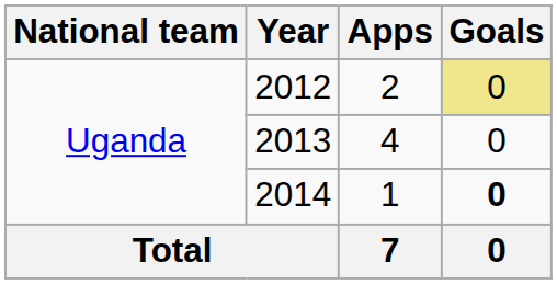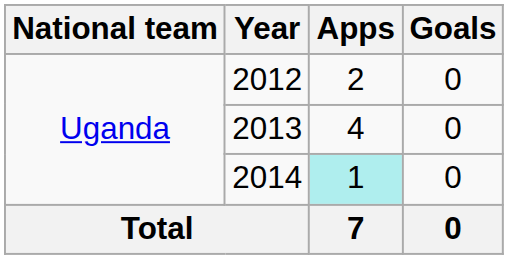2012 | Goals: khaki background -> no background
2014 | Apps: no background -> paleturquoise background
2014 | Goals: bold -> normal
